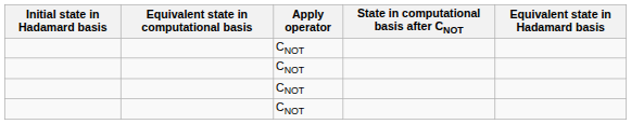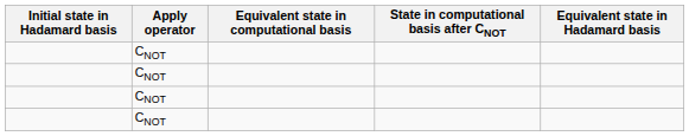columns swapped: Equivalent state in computational basis <-> Apply operator
